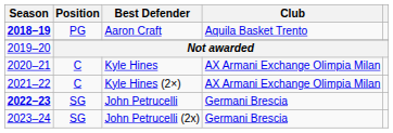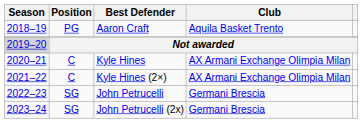Aaron Craft | Season: bold -> normal
Not awarded | Season: no background -> lightgrey background
John Petrucelli | Season: bold -> normal
